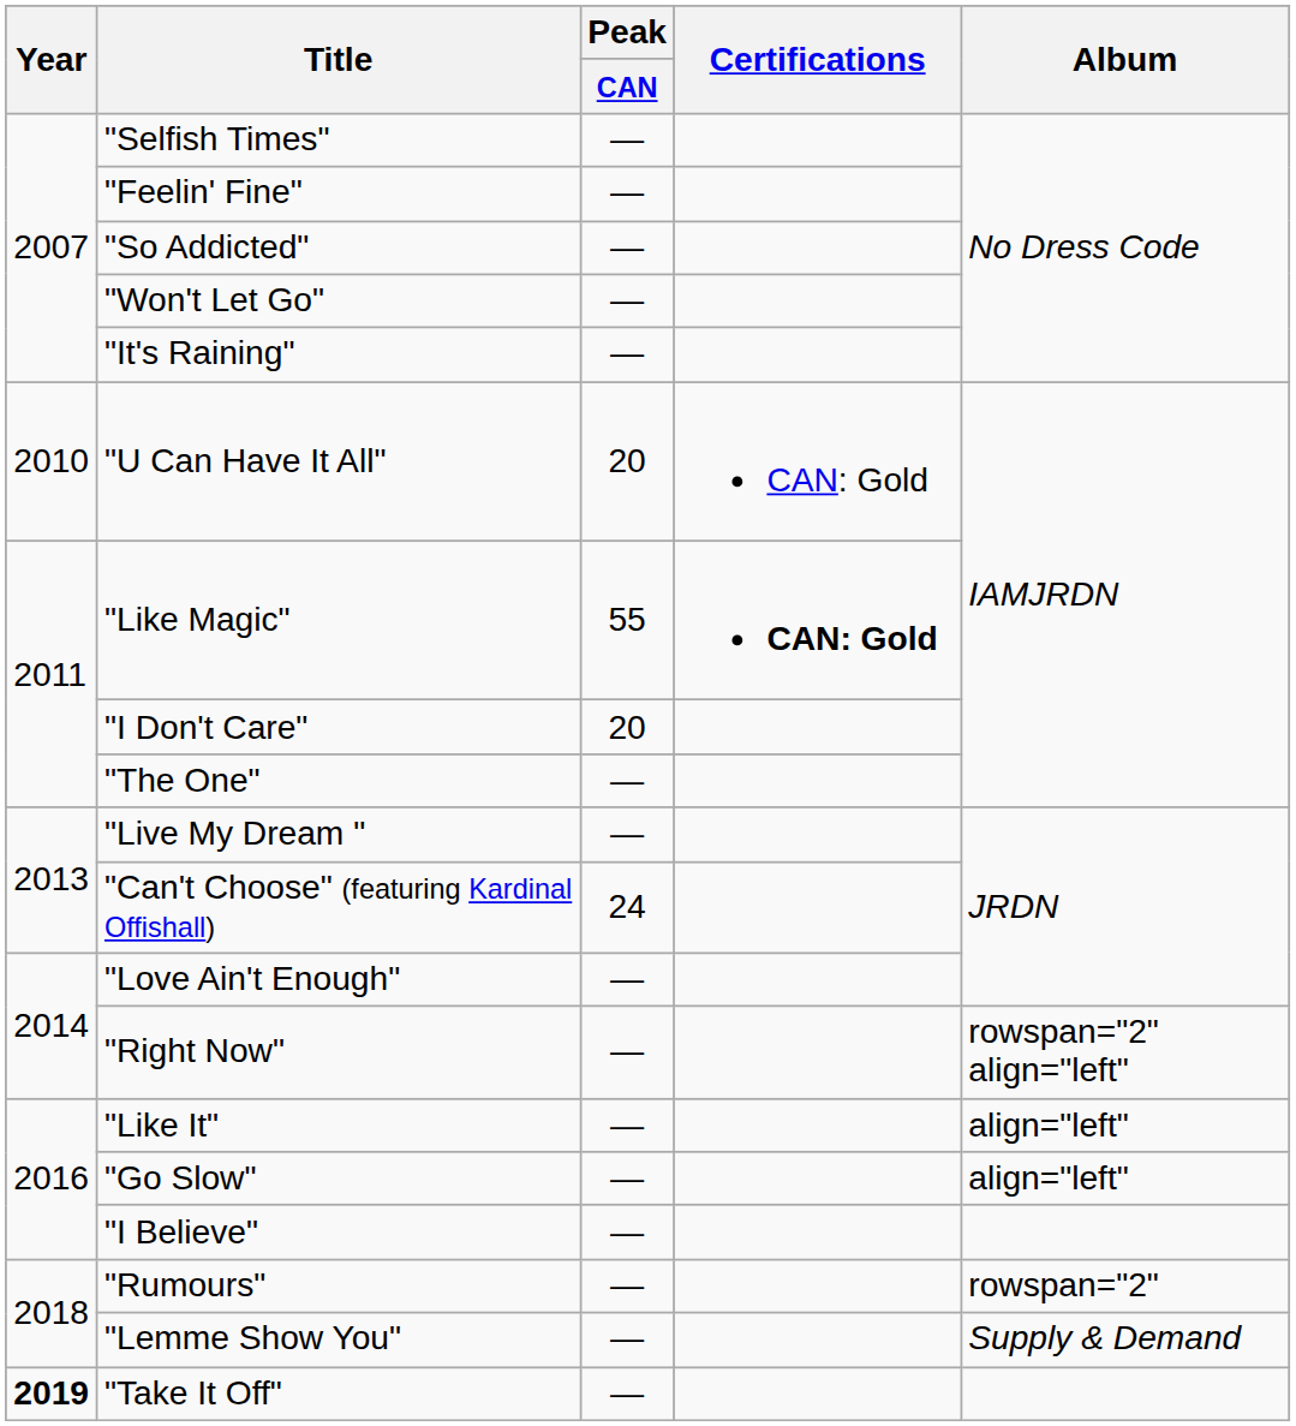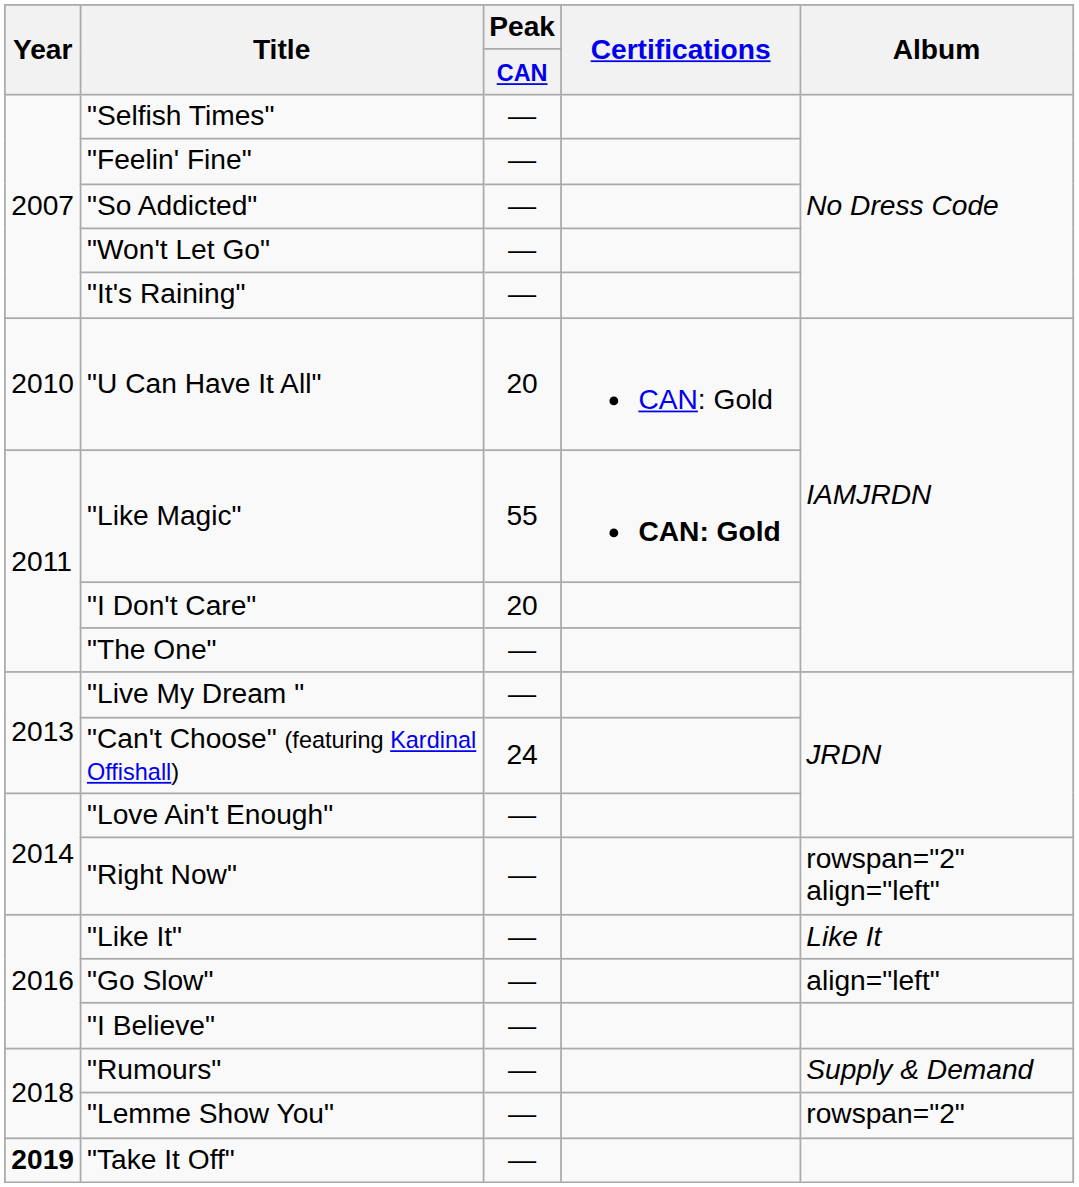"Like It" | Album: align="left" -> Like It
"Rumours" | Album: rowspan="2" -> Supply & Demand
"Lemme Show You" | Album: Supply & Demand -> rowspan="2"
